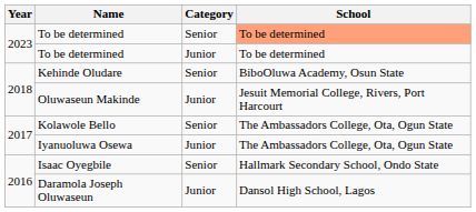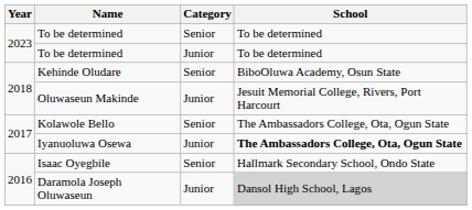To be determined / Senior | School: lightsalmon background -> no background
Iyanuoluwa Osewa | School: normal -> bold
Daramola Joseph Oluwaseun | School: no background -> lightgrey background
